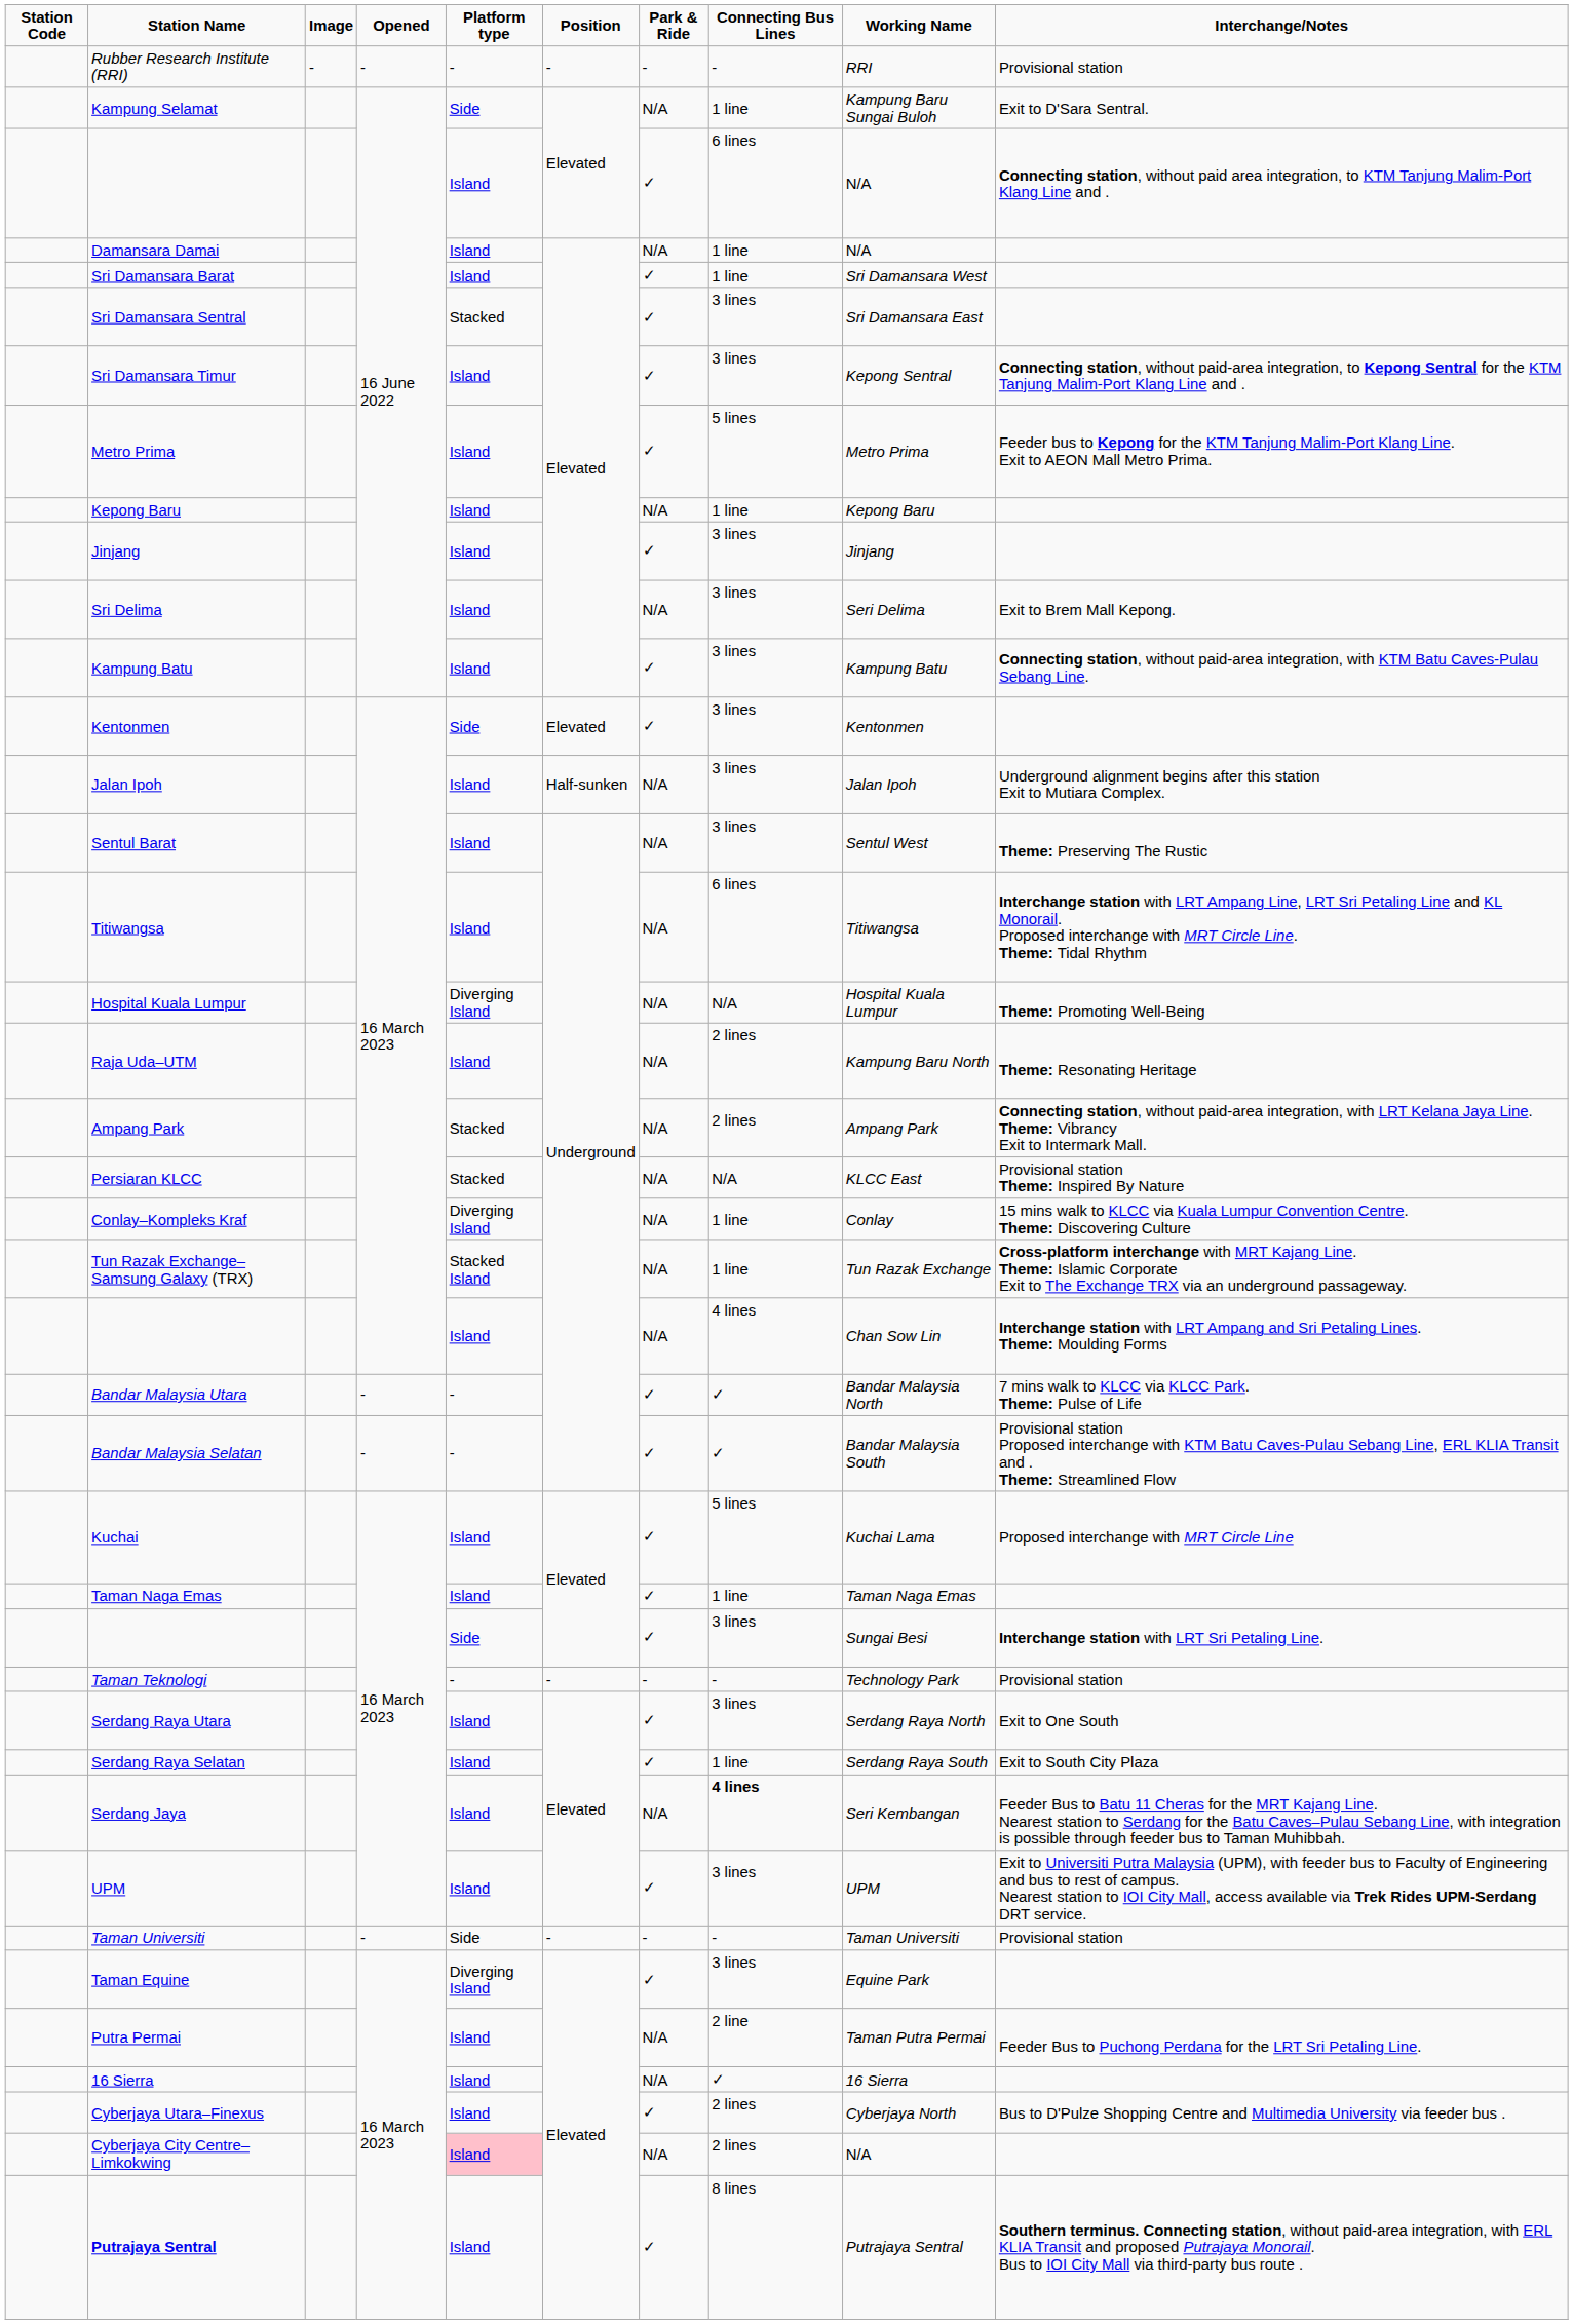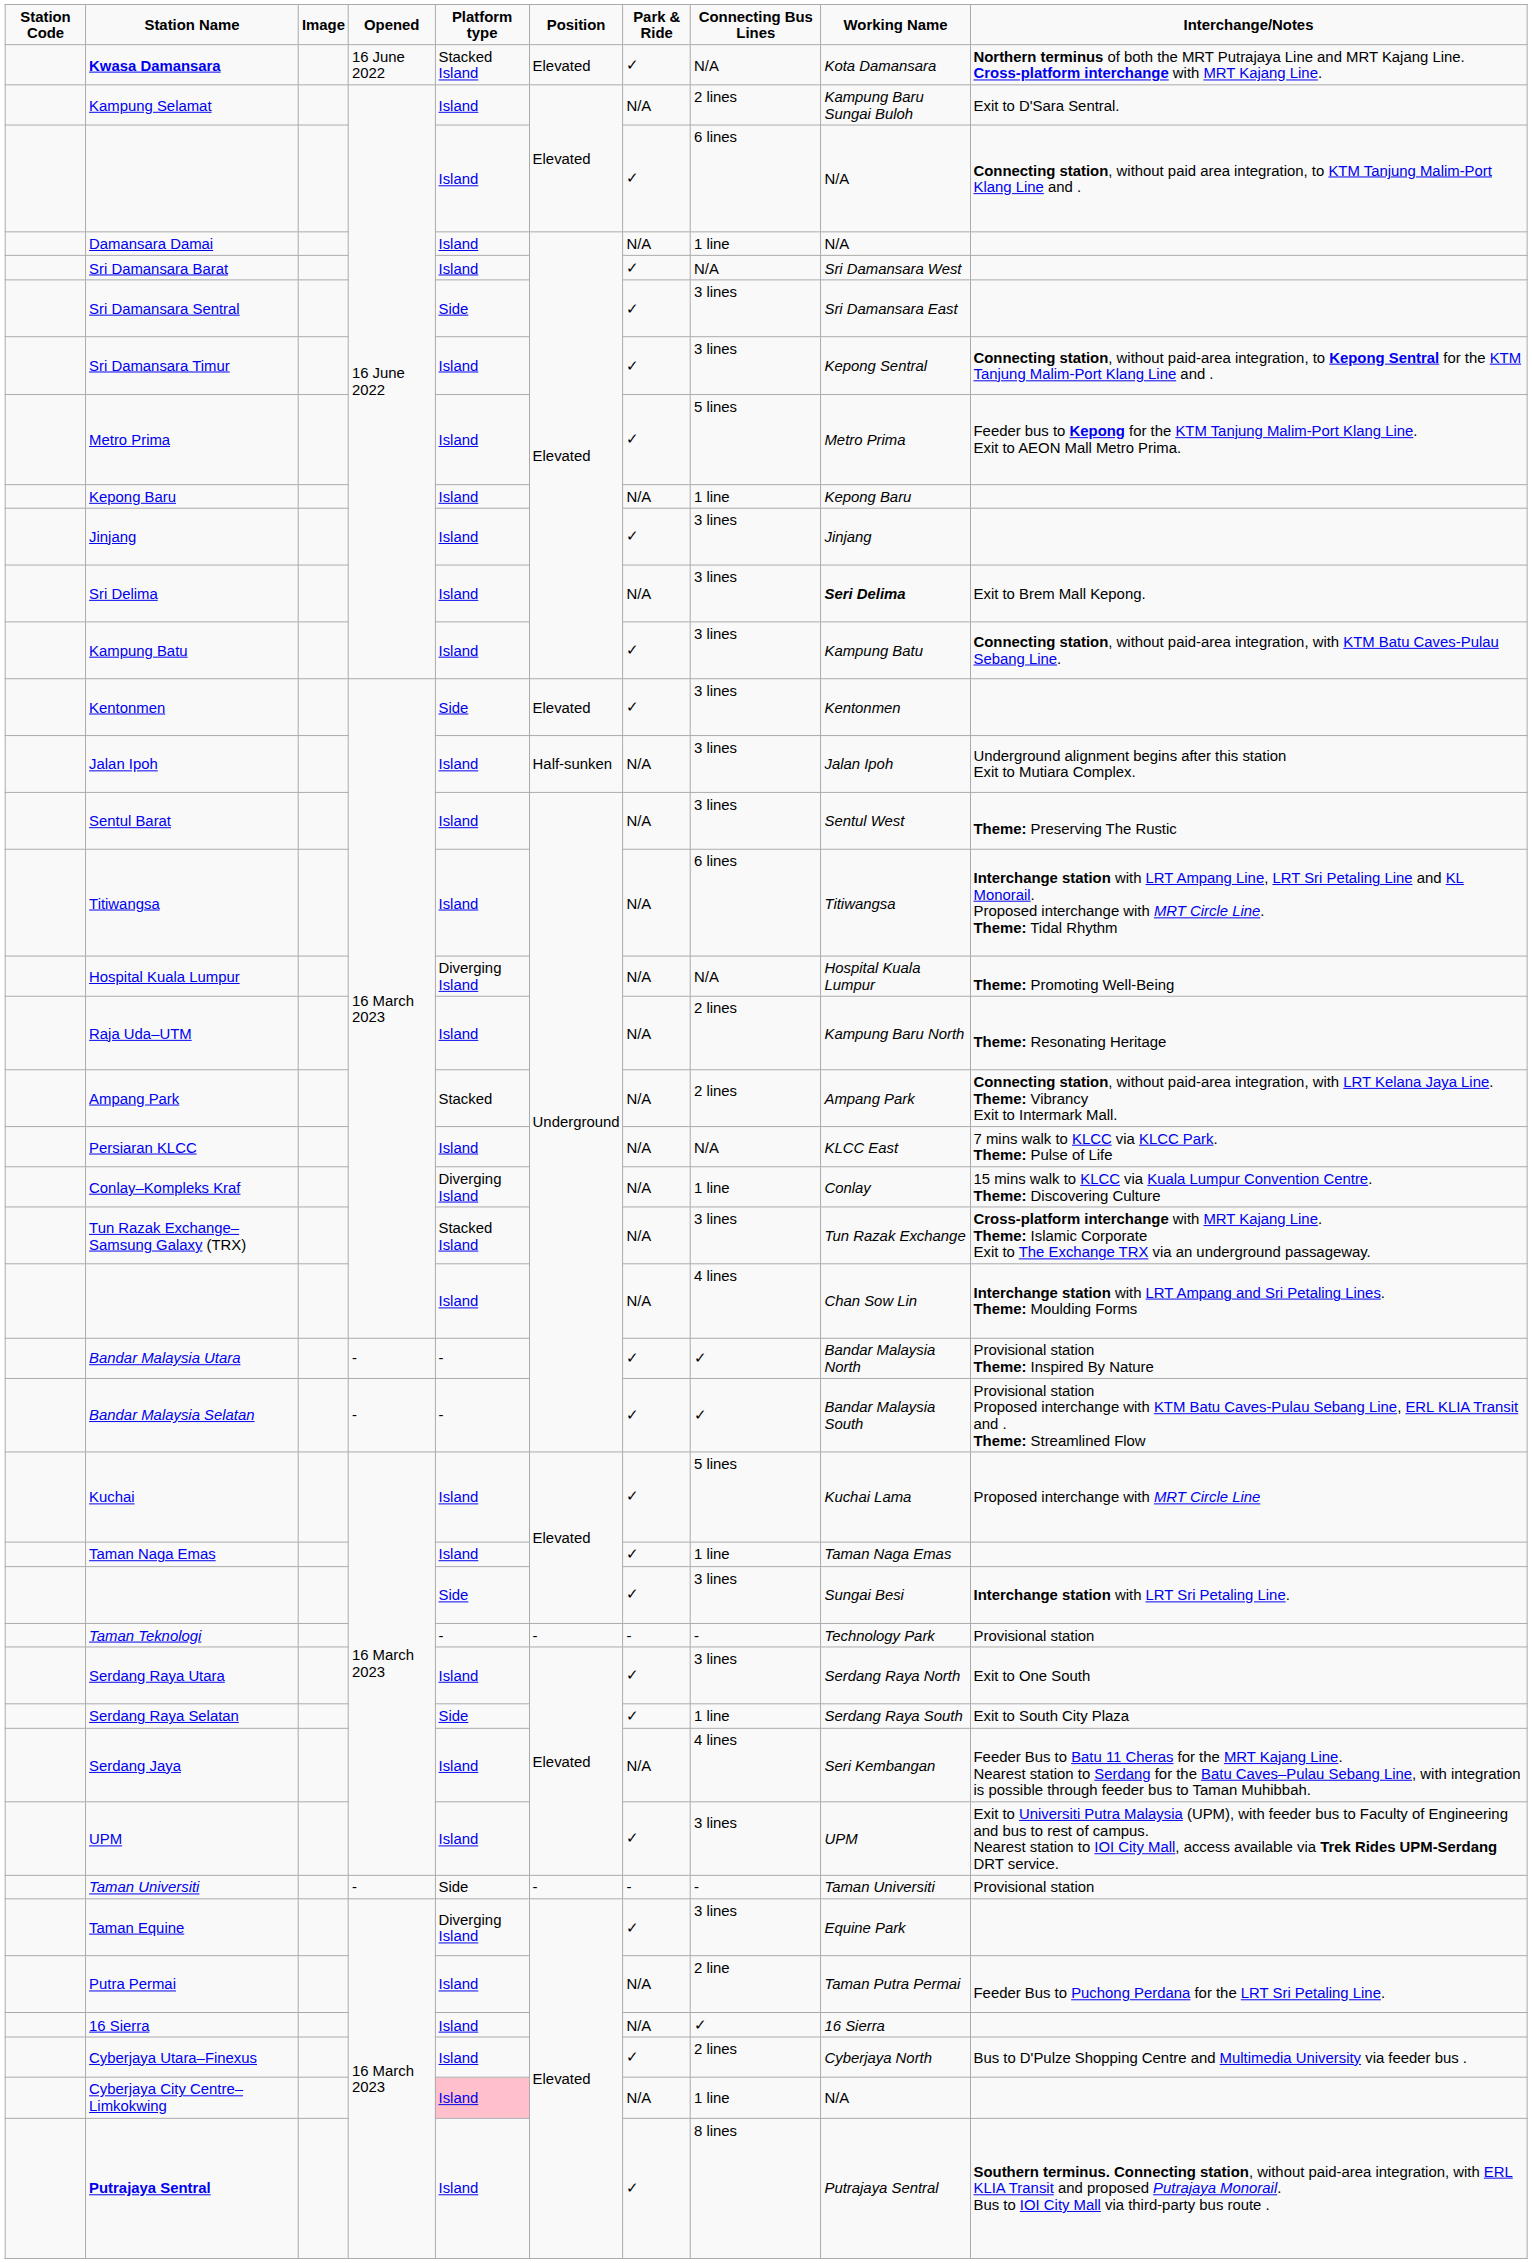+ row: Kwasa Damansara | 16 June 2022 | Stacked Island | Elevated | ✓ | N/A | Kota Damansara | Northern terminus of both the MRT Putrajaya Line and MRT Kajang Line. Cross-platform interchange with MRT Kajang Line.
- row: Rubber Research Institute (RRI) | - | - | - | - | - | - | RRI | Provisional station
Kampung Selamat | Platform type: Side -> Island
Kampung Selamat | Connecting Bus Lines: 1 line -> 2 lines
Sri Damansara Barat | Connecting Bus Lines: 1 line -> N/A
Sri Damansara Sentral | Platform type: Stacked -> Side
Sri Delima | Working Name: normal -> bold
Persiaran KLCC | Platform type: Stacked -> Island
Persiaran KLCC | Interchange/Notes: Provisional station Theme: Inspired By Nature -> 7 mins walk to KLCC via KLCC Park. Theme: Pulse of Life
Tun Razak Exchange–Samsung Galaxy (TRX) | Connecting Bus Lines: 1 line -> 3 lines
Bandar Malaysia Utara | Interchange/Notes: 7 mins walk to KLCC via KLCC Park. Theme: Pulse of Life -> Provisional station Theme: Inspired By Nature
Serdang Raya Selatan | Platform type: Island -> Side
Serdang Jaya | Connecting Bus Lines: bold -> normal
Cyberjaya City Centre–Limkokwing | Connecting Bus Lines: 2 lines -> 1 line
